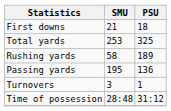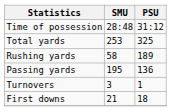rows swapped: First downs <-> Time of possession
